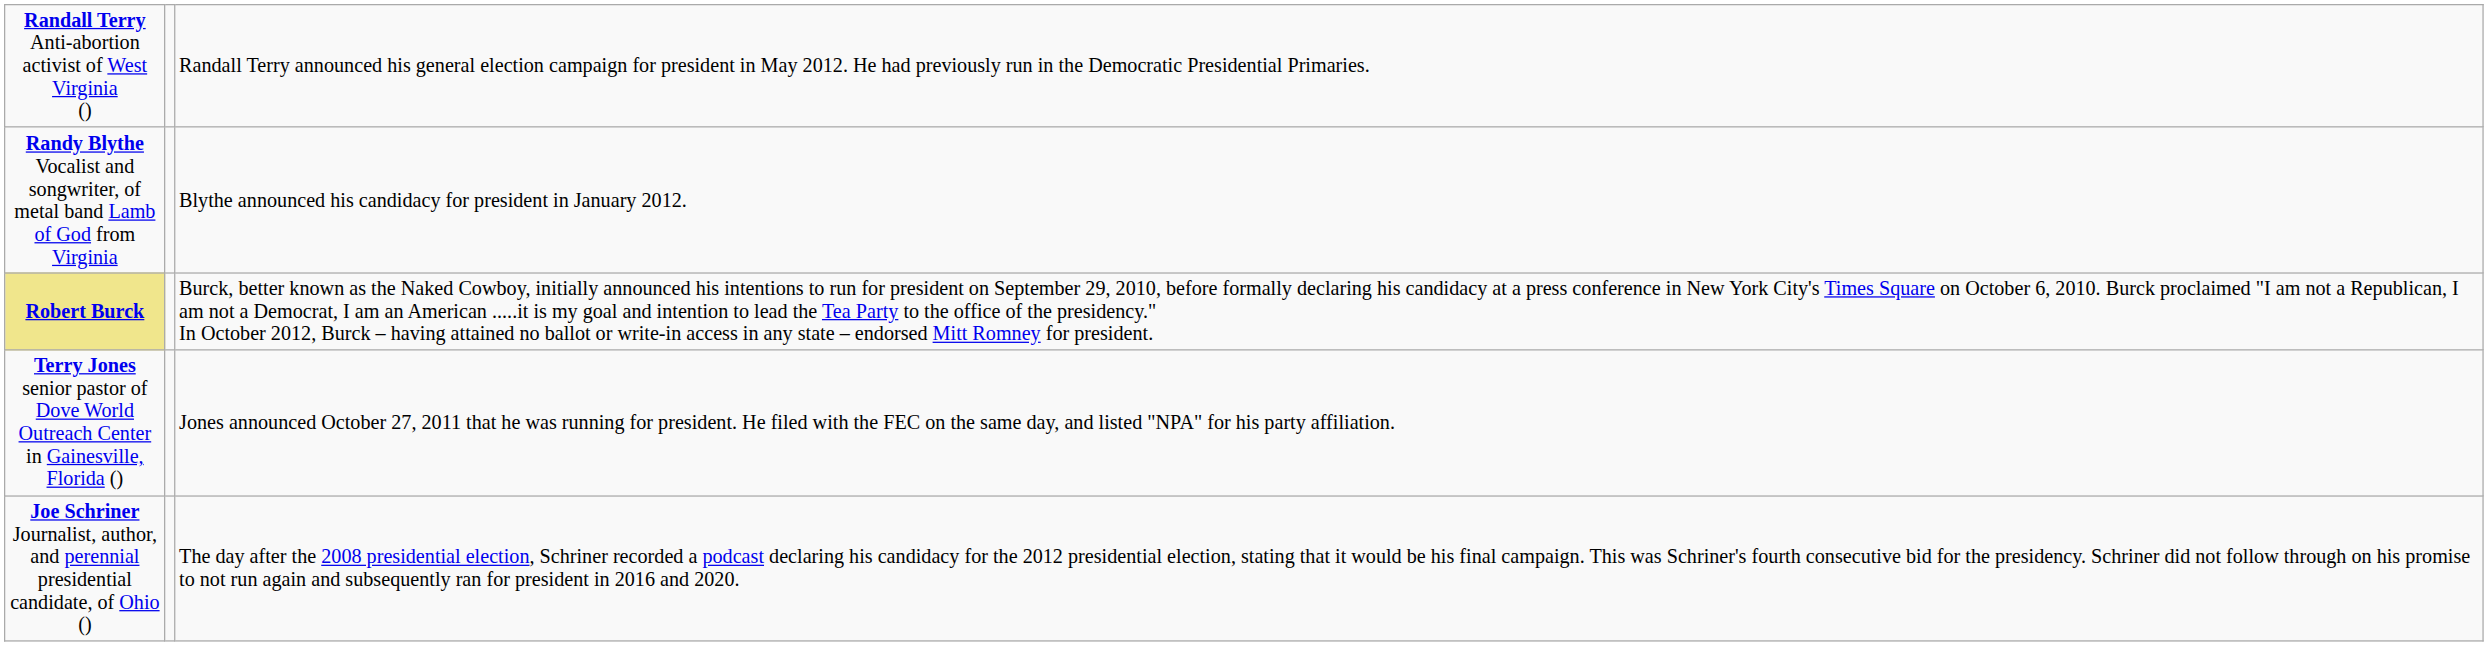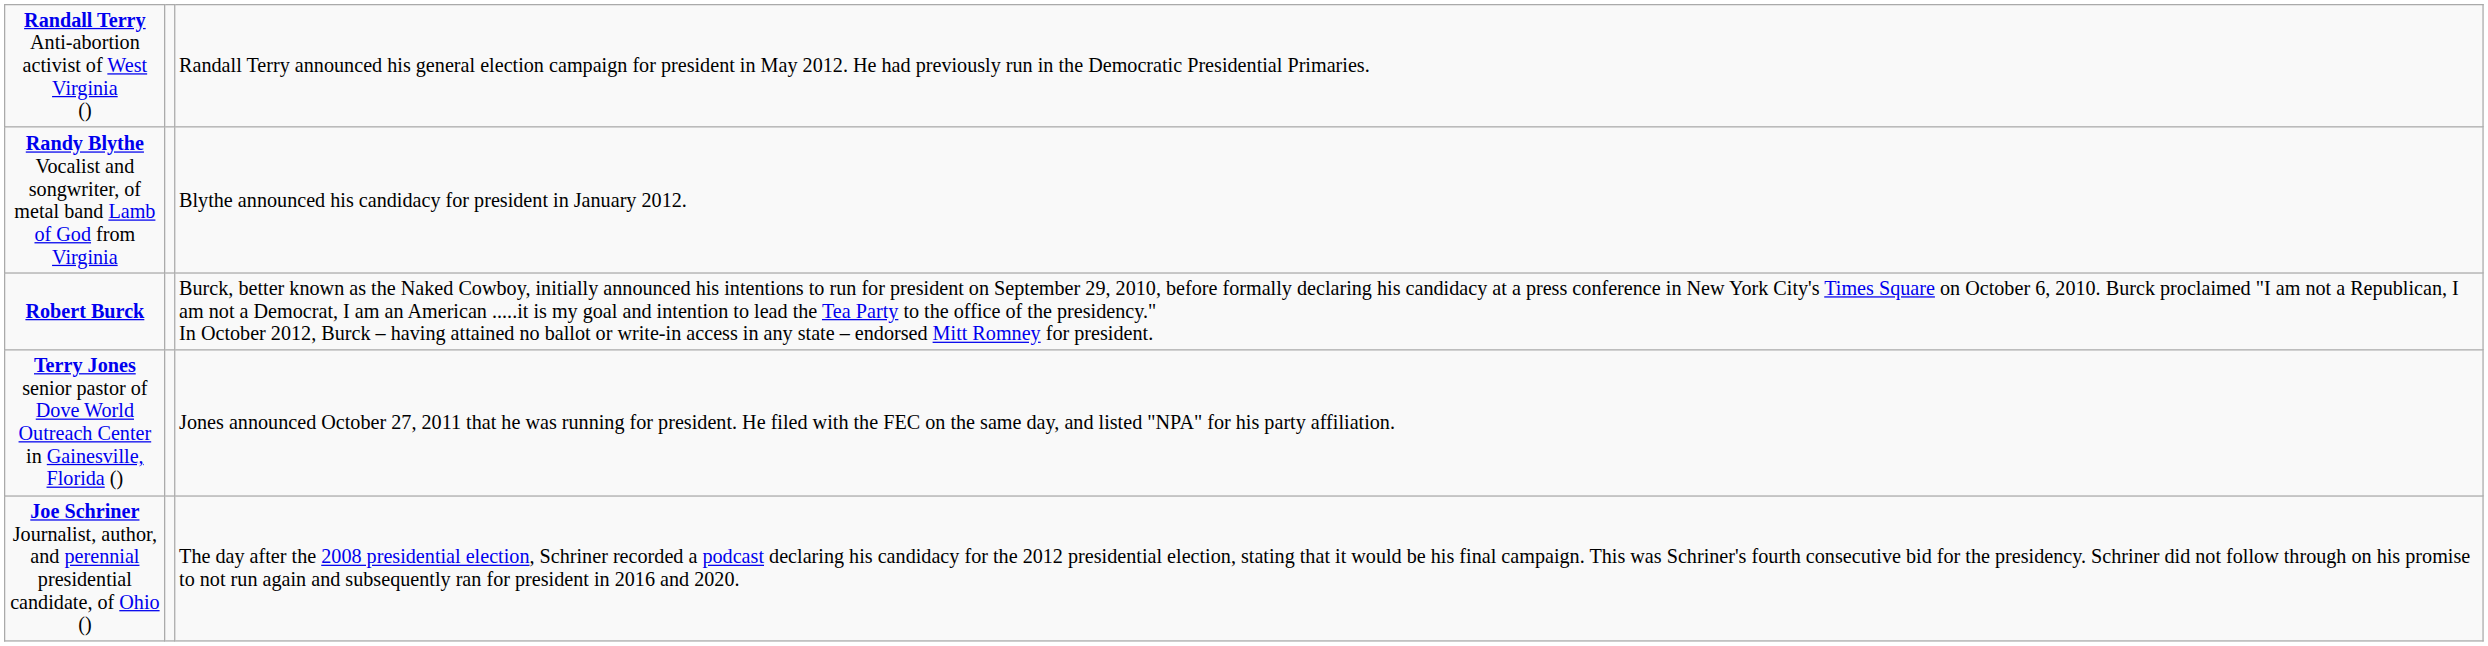Robert Burck | column 1: khaki background -> no background
